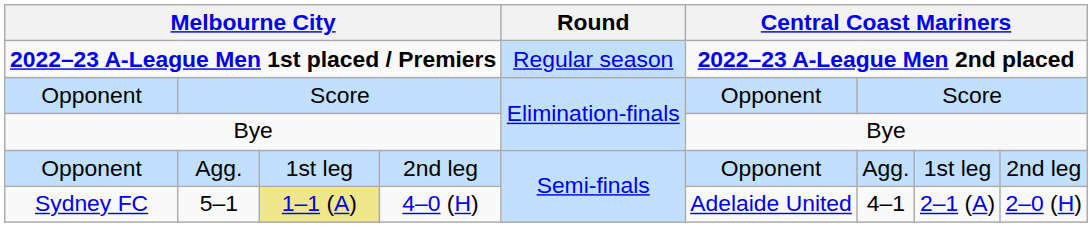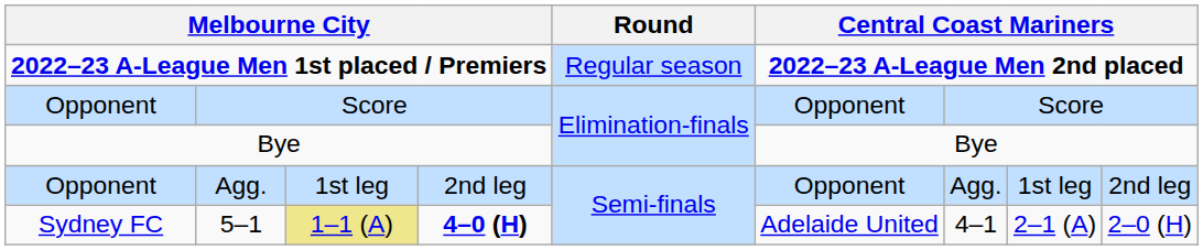5–1 | column 4: normal -> bold
